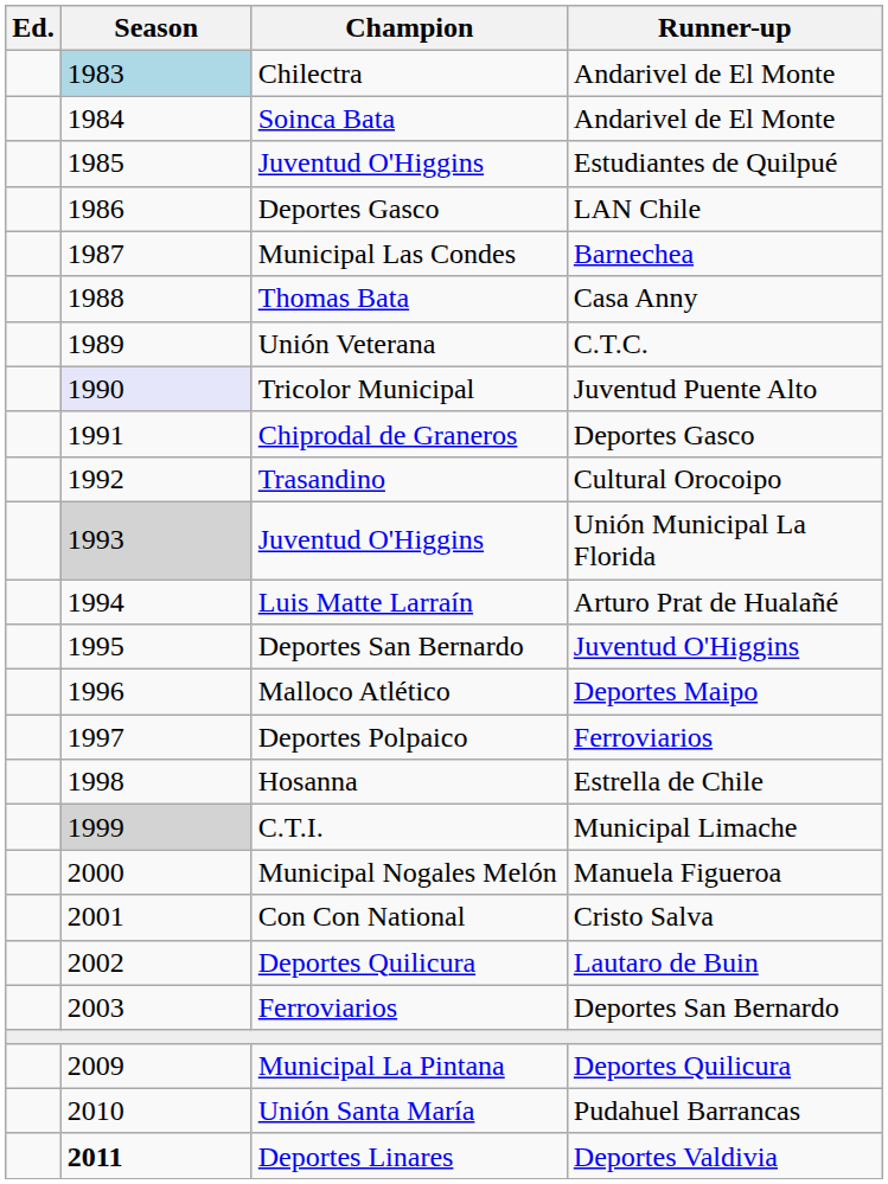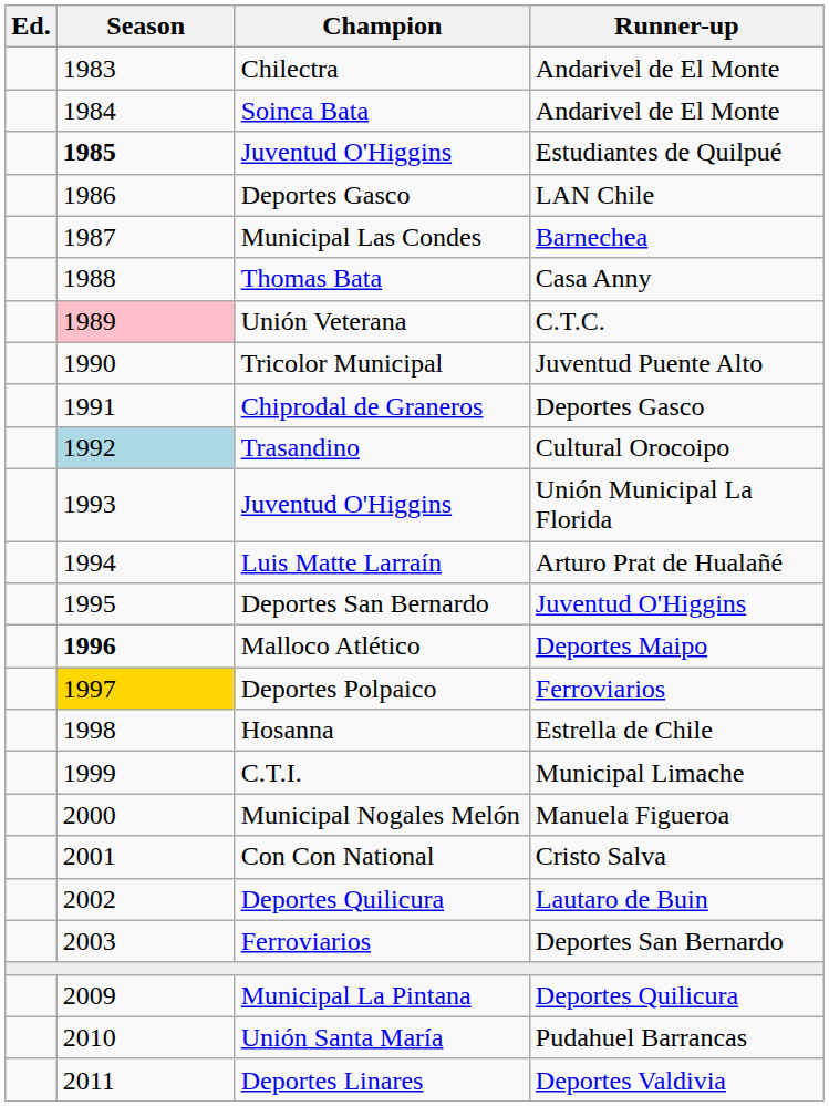Chilectra | Season: lightblue background -> no background
Juventud O'Higgins / Estudiantes de Quilpué | Season: normal -> bold
Unión Veterana | Season: no background -> pink background
Tricolor Municipal | Season: lavender background -> no background
Trasandino | Season: no background -> lightblue background
Juventud O'Higgins / Unión Municipal La Florida | Season: lightgrey background -> no background
Malloco Atlético | Season: normal -> bold
Deportes Polpaico | Season: no background -> gold background
C.T.I. | Season: lightgrey background -> no background
Deportes Linares | Season: bold -> normal
